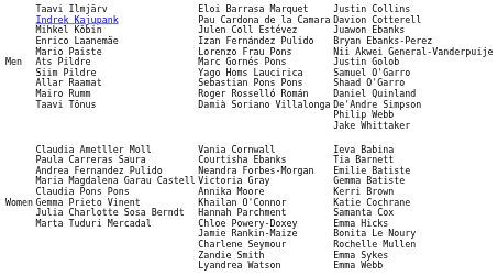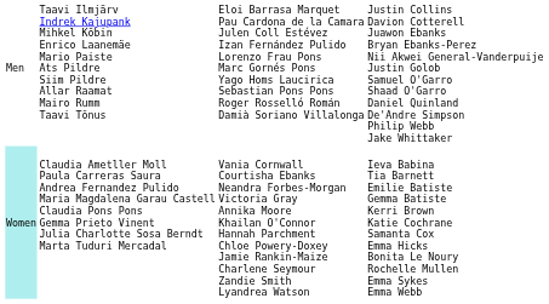Women | column 1: no background -> paleturquoise background
